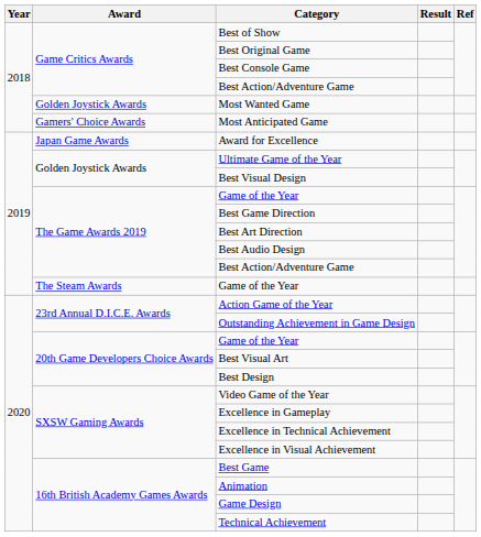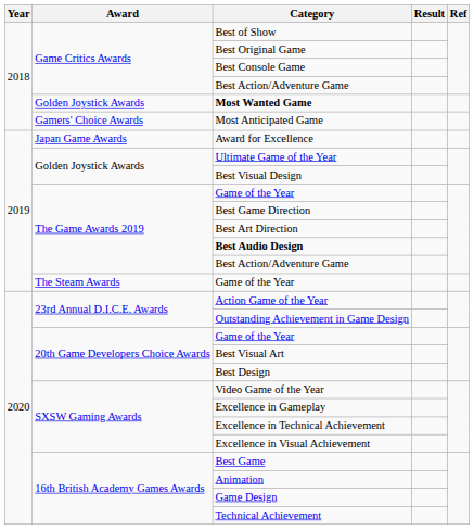Most Wanted Game | Category: normal -> bold
Best Audio Design | Category: normal -> bold
